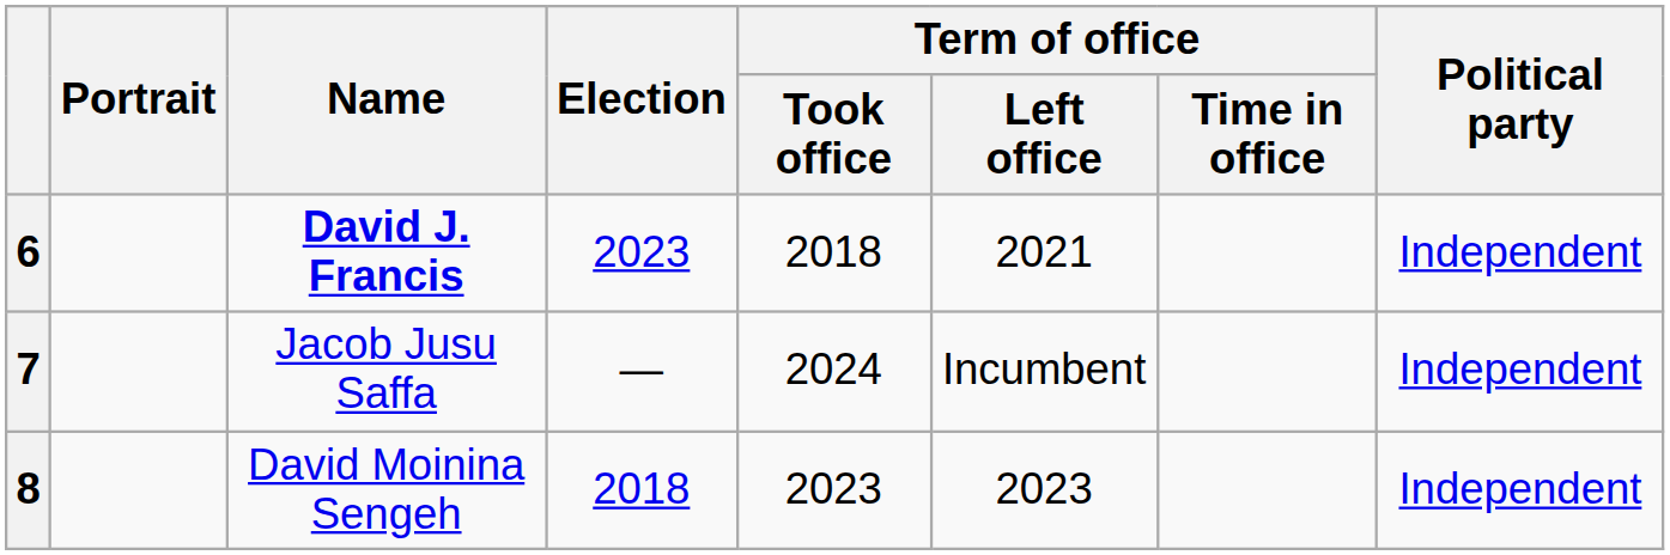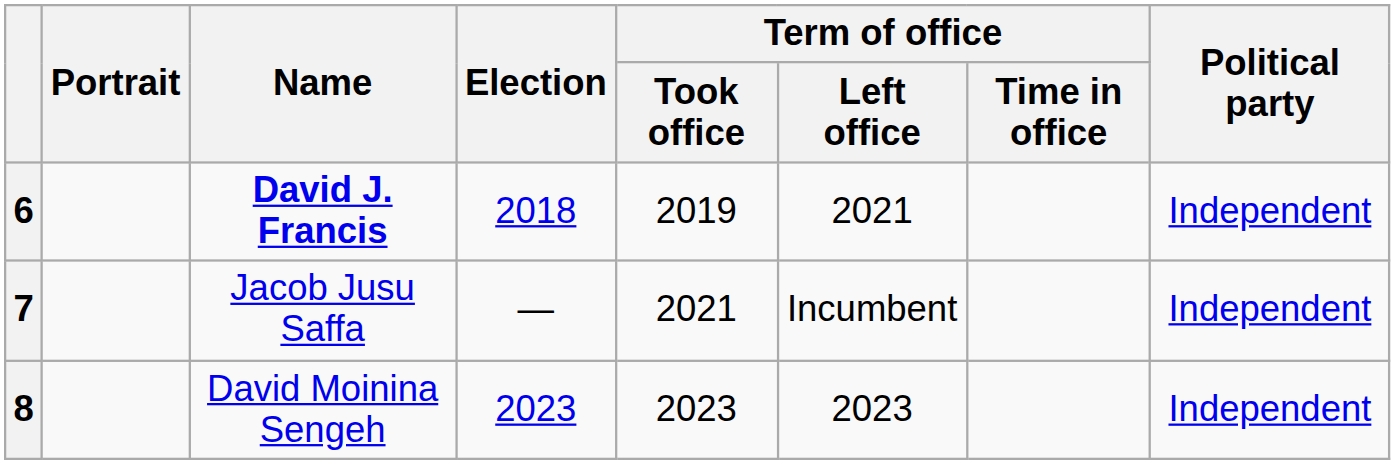6 | Election: 2023 -> 2018
6 | Term of office / Took office: 2018 -> 2019
7 | Term of office / Took office: 2024 -> 2021
8 | Election: 2018 -> 2023
